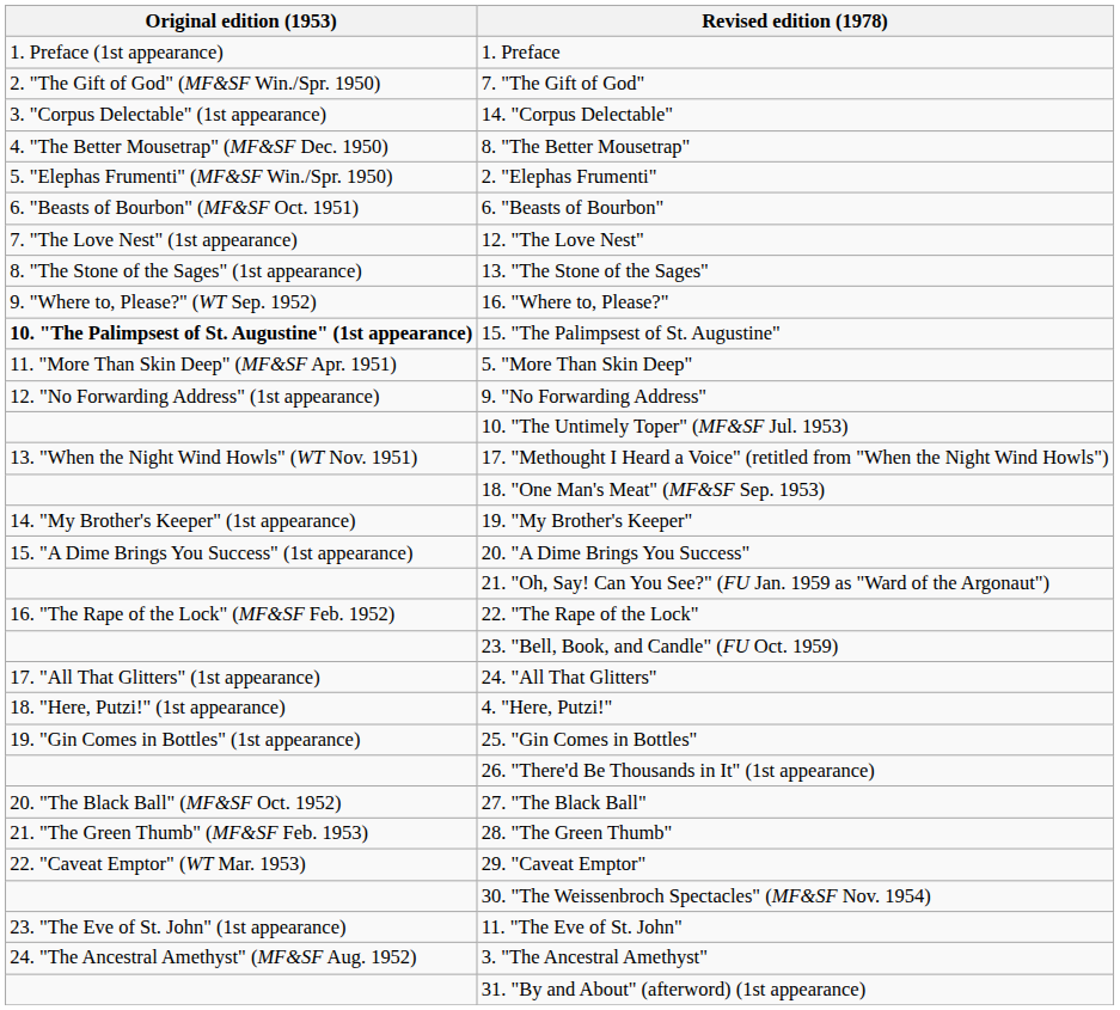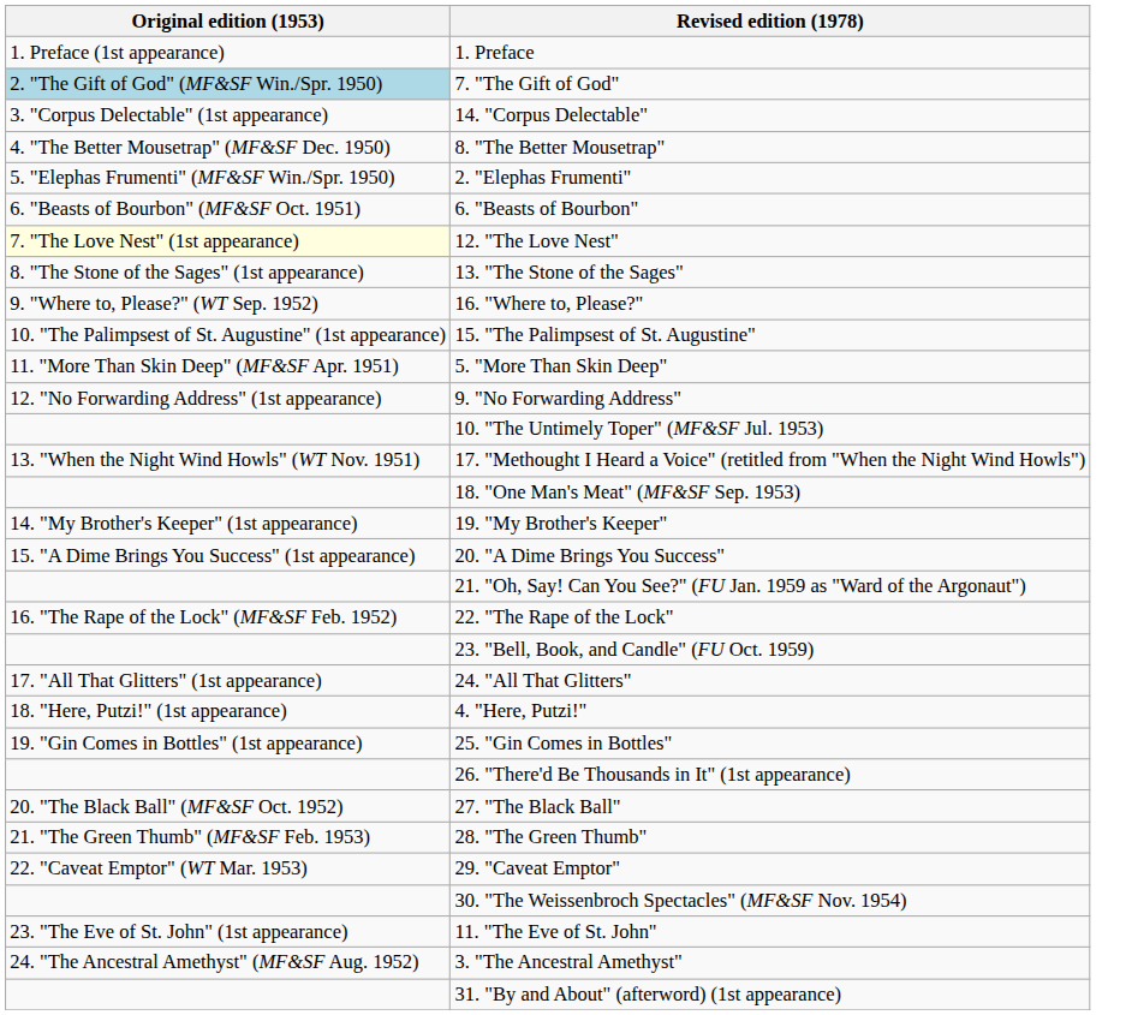7. "The Gift of God" | Original edition (1953): no background -> lightblue background
12. "The Love Nest" | Original edition (1953): no background -> lightyellow background
15. "The Palimpsest of St. Augustine" | Original edition (1953): bold -> normal
